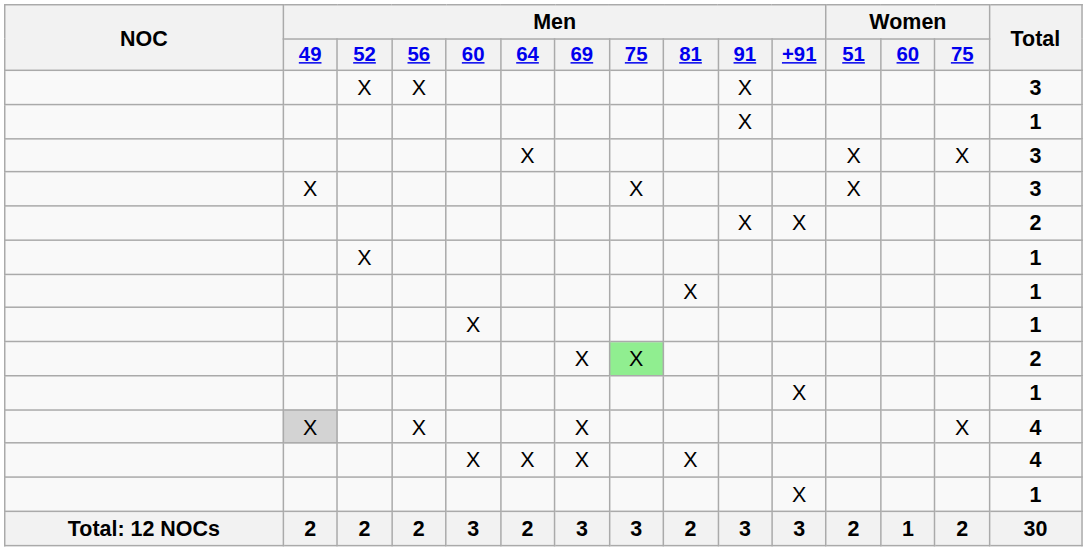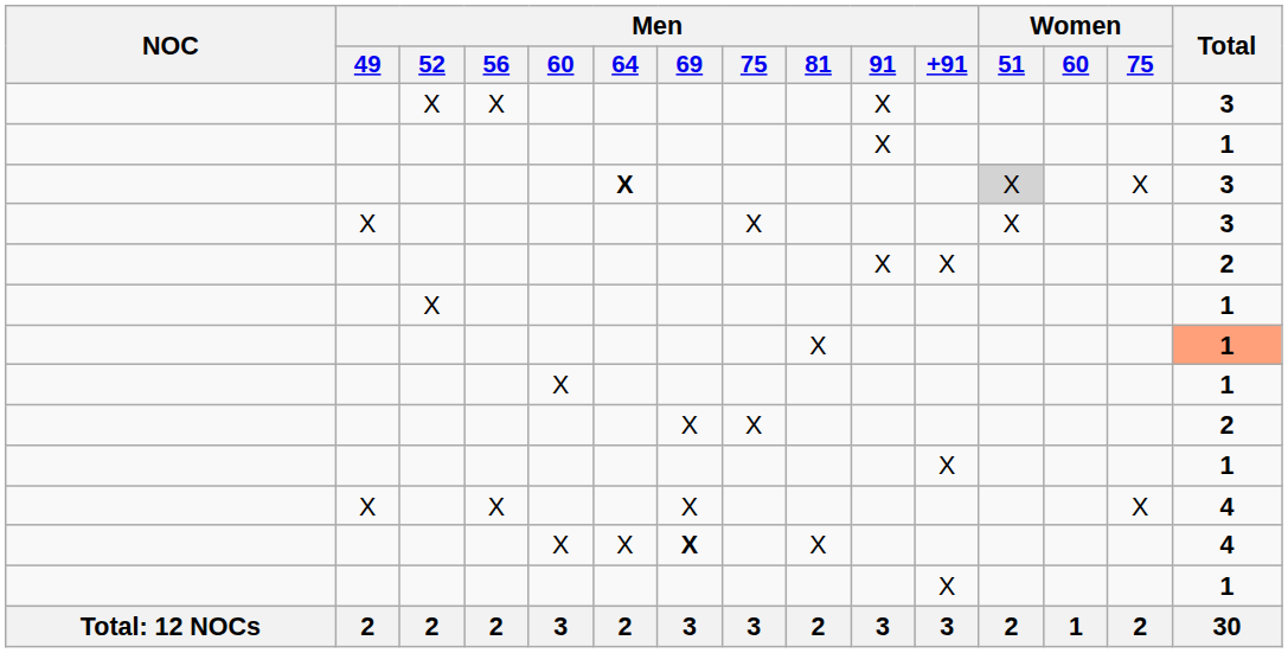row 5 | Men / 64: normal -> bold
row 5 | Women / 51: no background -> lightgrey background
row 9 | Total: no background -> lightsalmon background
row 11 | Men / 75: lightgreen background -> no background
row 13 | Men / 49: lightgrey background -> no background
row 14 | Men / 69: normal -> bold
